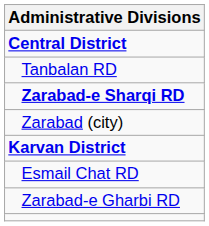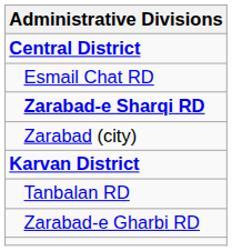row 3 | column 1: Tanbalan RD -> Esmail Chat RD
row 7 | column 1: Esmail Chat RD -> Tanbalan RD
